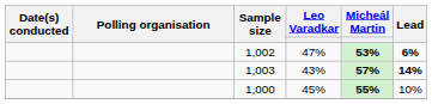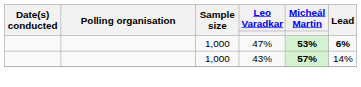47% | Sample size: 1,002 -> 1,000
43% | Sample size: 1,003 -> 1,000
43% | Lead: bold -> normal
- row: 1,000 | 45% | 55% | 10%
